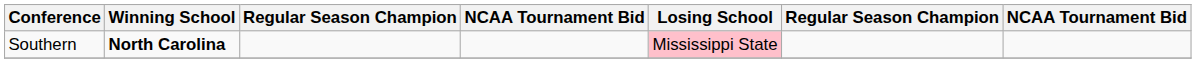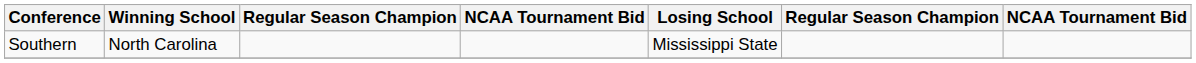Southern | Winning School: bold -> normal
Southern | Losing School: pink background -> no background
